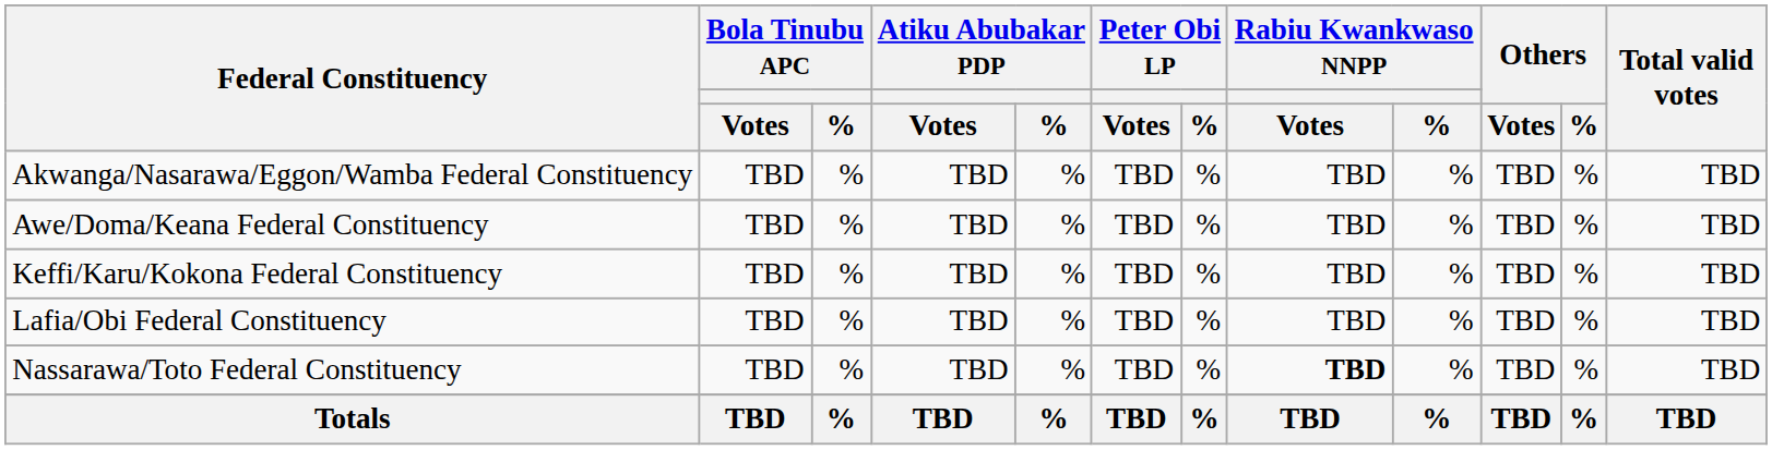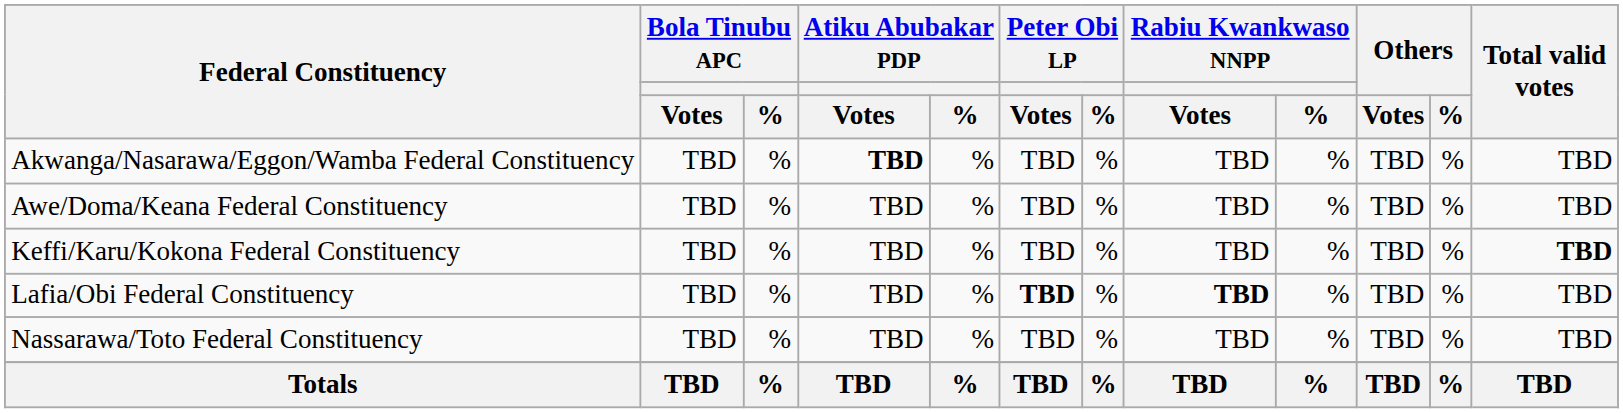Akwanga/Nasarawa/Eggon/Wamba Federal Constituency | Atiku Abubakar PDP / Votes: normal -> bold
Keffi/Karu/Kokona Federal Constituency | Total valid votes: normal -> bold
Lafia/Obi Federal Constituency | Peter Obi LP / Votes: normal -> bold
Lafia/Obi Federal Constituency | Rabiu Kwankwaso NNPP / Votes: normal -> bold
Nassarawa/Toto Federal Constituency | Rabiu Kwankwaso NNPP / Votes: bold -> normal
